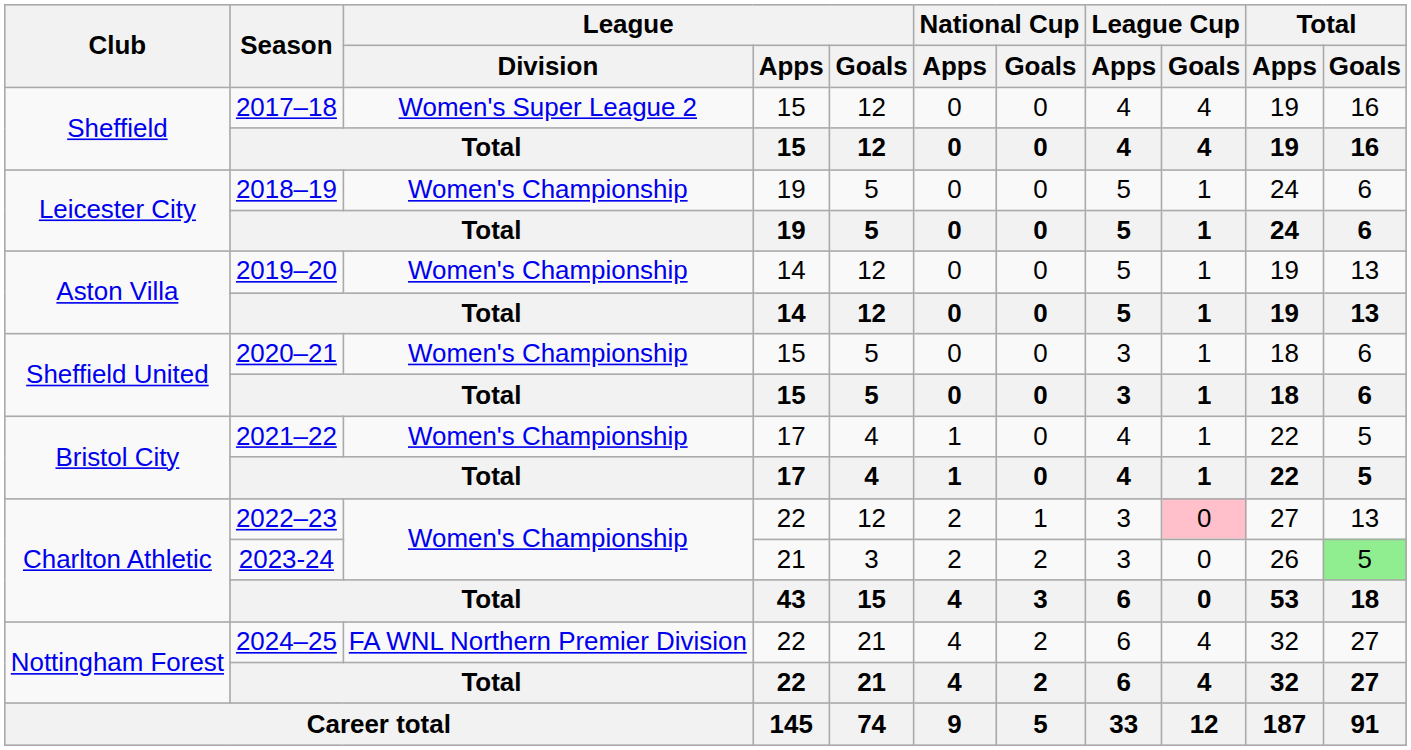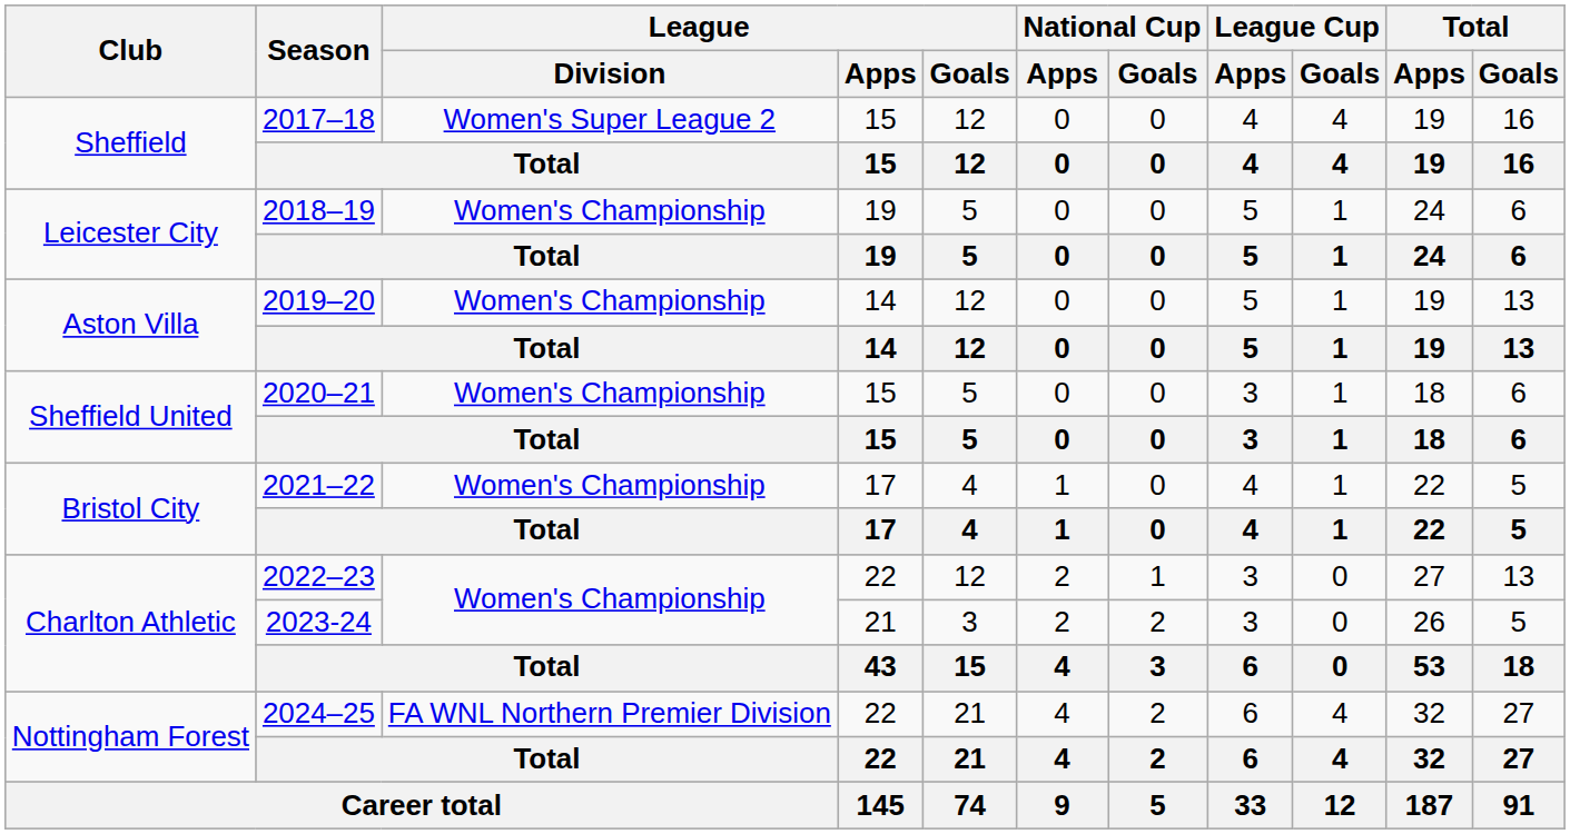2022–23 | League Cup / Goals: pink background -> no background
2023-24 | Total / Goals: lightgreen background -> no background
